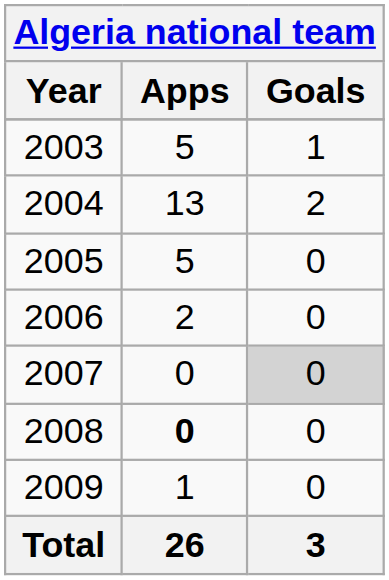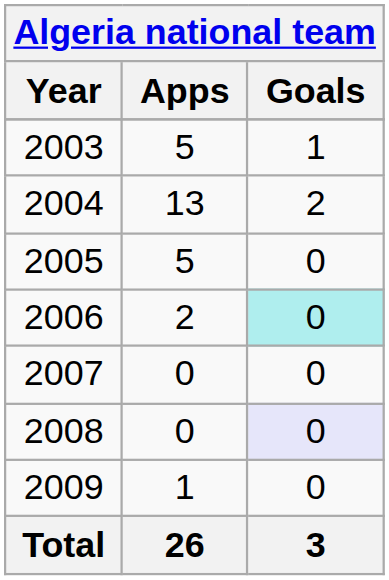2006 | Goals: no background -> paleturquoise background
2007 | Goals: lightgrey background -> no background
2008 | Apps: bold -> normal
2008 | Goals: no background -> lavender background
